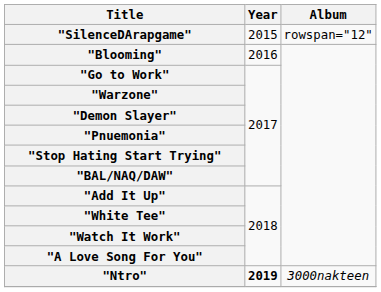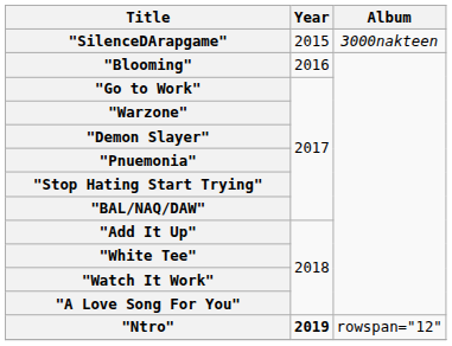"SilenceDArapgame" | Album: rowspan="12" -> 3000nakteen
"Ntro" | Album: 3000nakteen -> rowspan="12"
